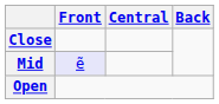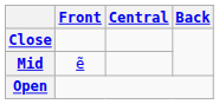Mid | Front: lavender background -> no background
